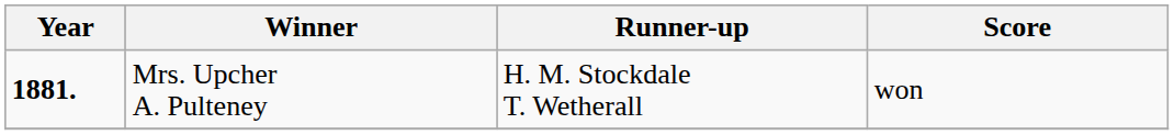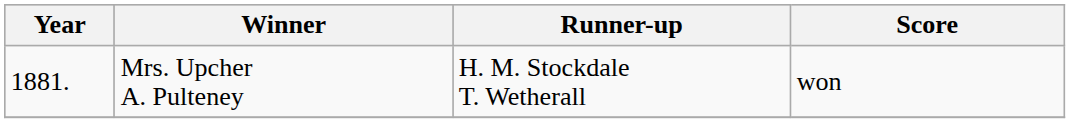Mrs. Upcher A. Pulteney | Year: bold -> normal
